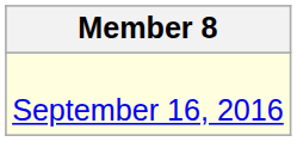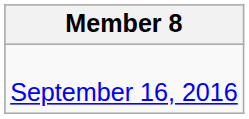row 2 | column 1: lightyellow background -> no background
